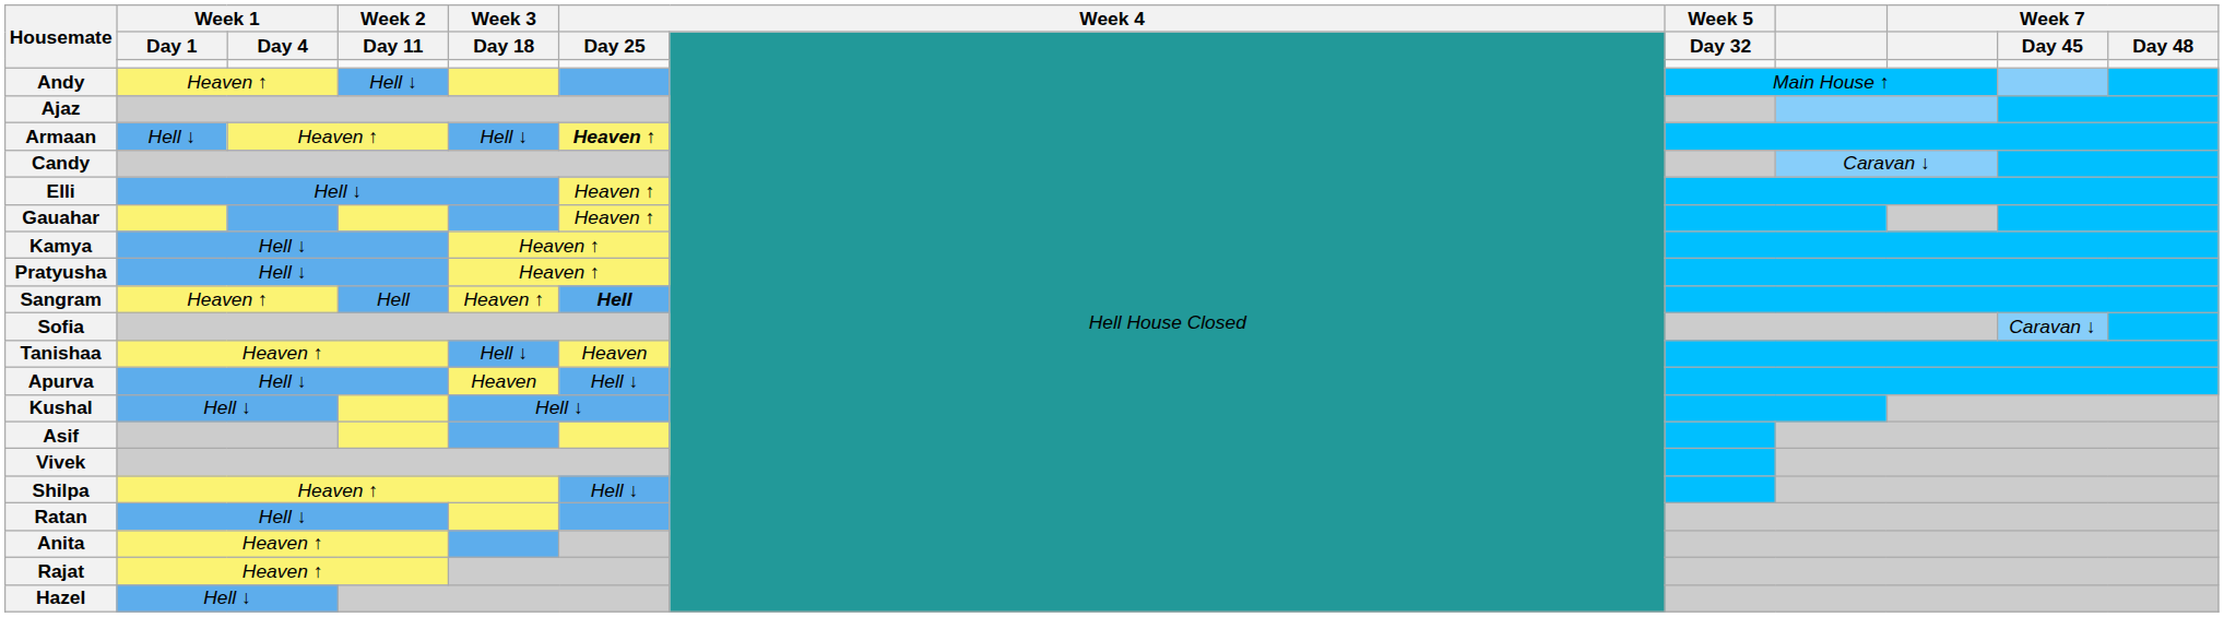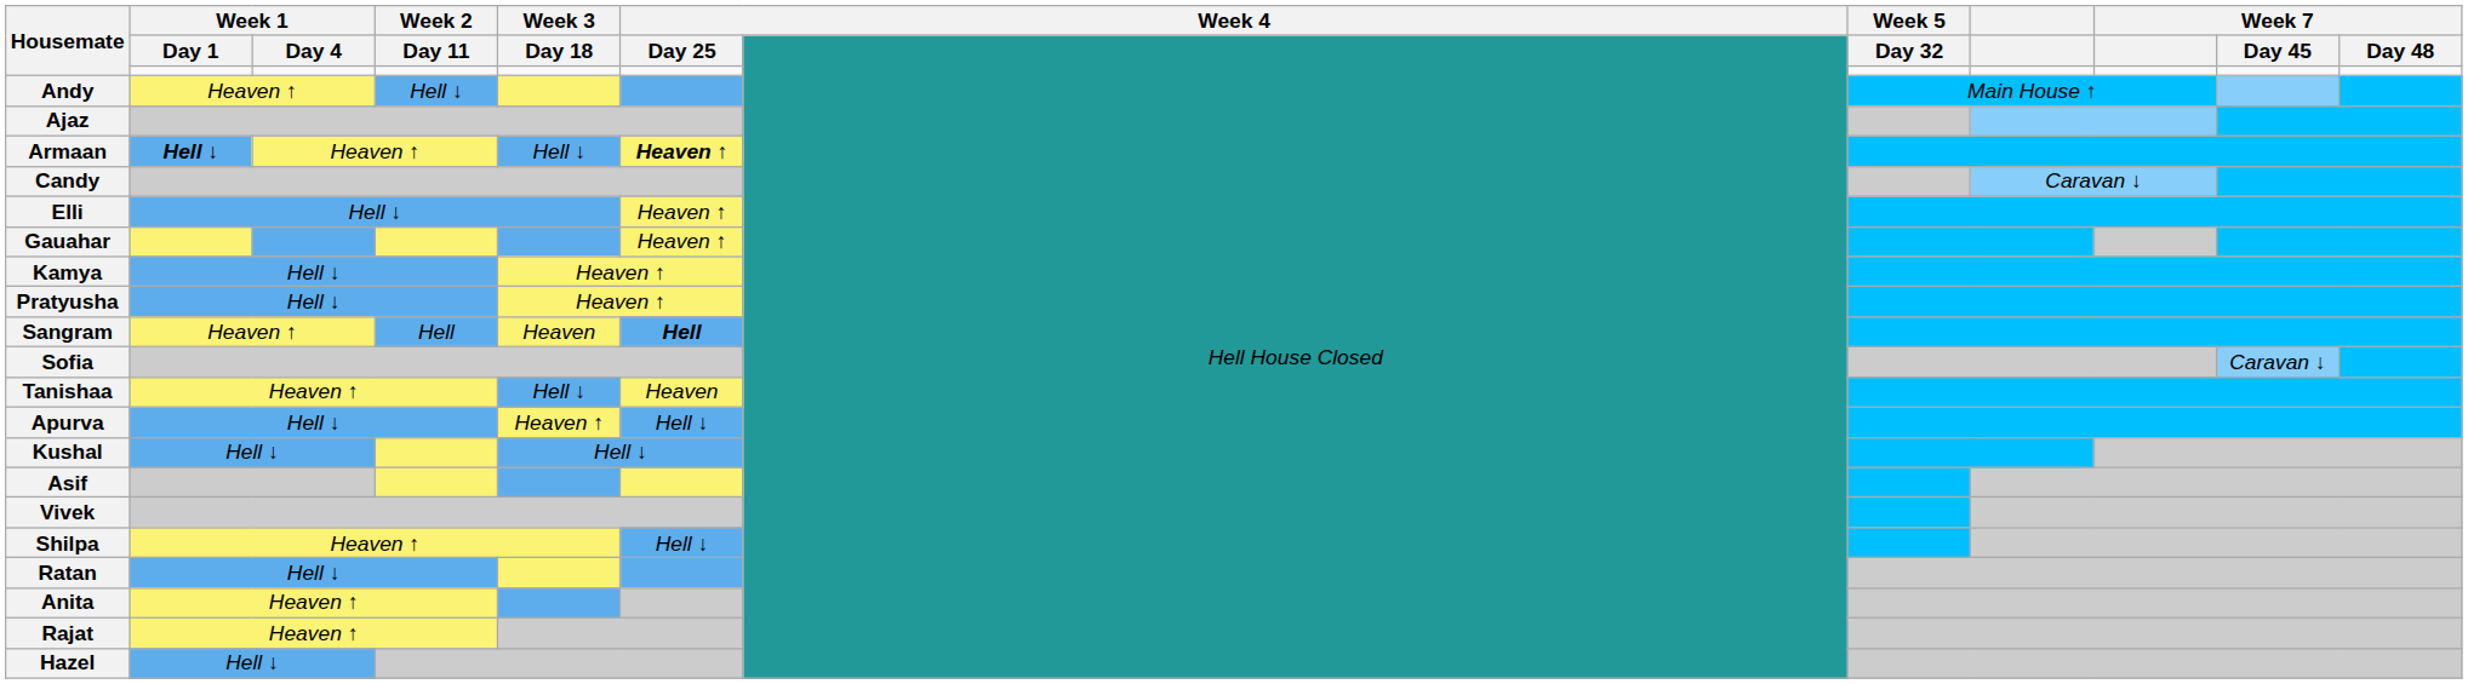Armaan | column 2: normal -> bold
Sangram | Week 3: Heaven ↑ -> Heaven
Apurva | Week 3: Heaven -> Heaven ↑
